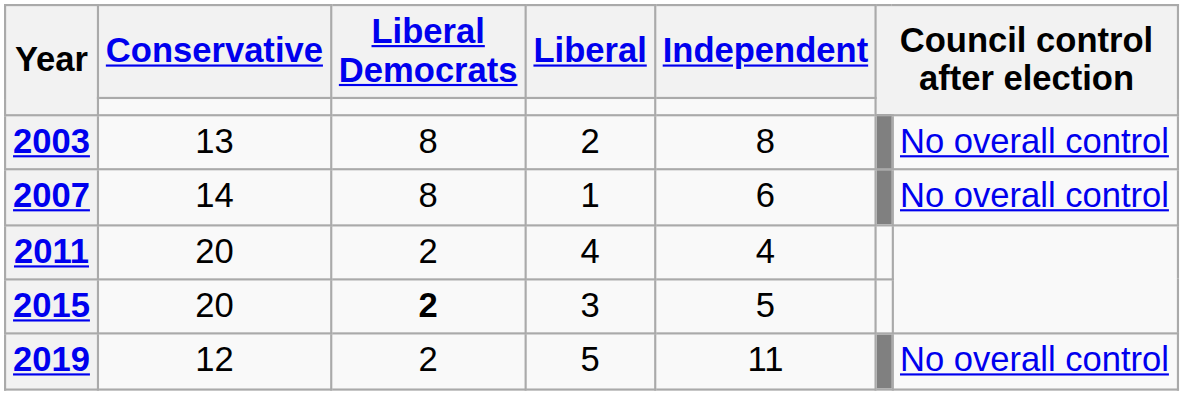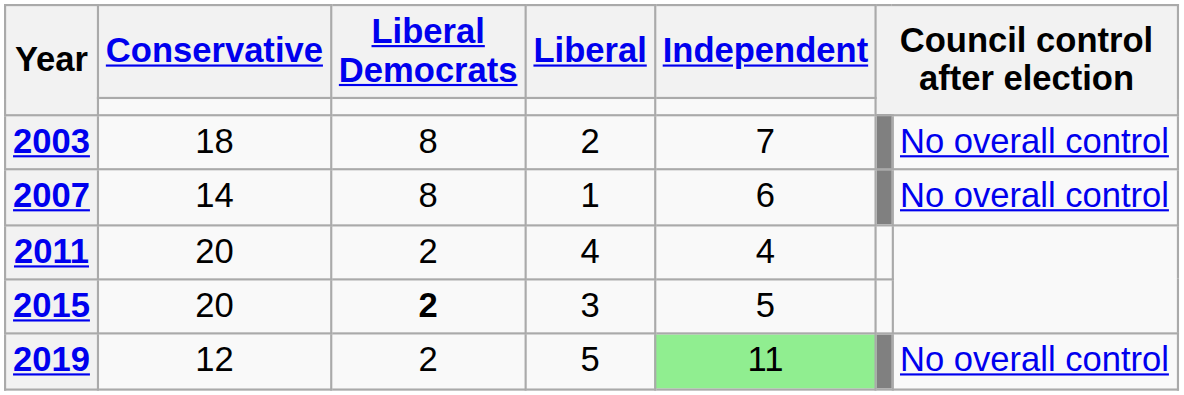2003 | Conservative: 13 -> 18
2003 | Independent: 8 -> 7
2019 | Independent: no background -> lightgreen background
